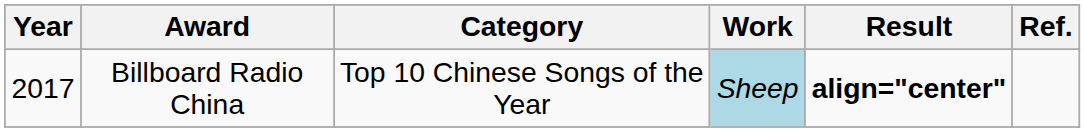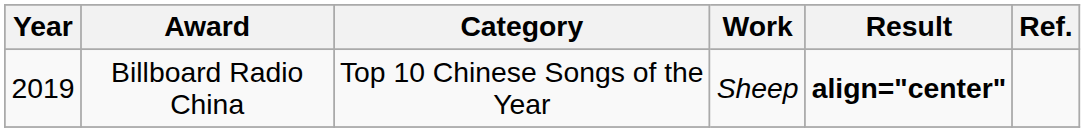Billboard Radio China | Year: 2017 -> 2019
Billboard Radio China | Work: lightblue background -> no background
